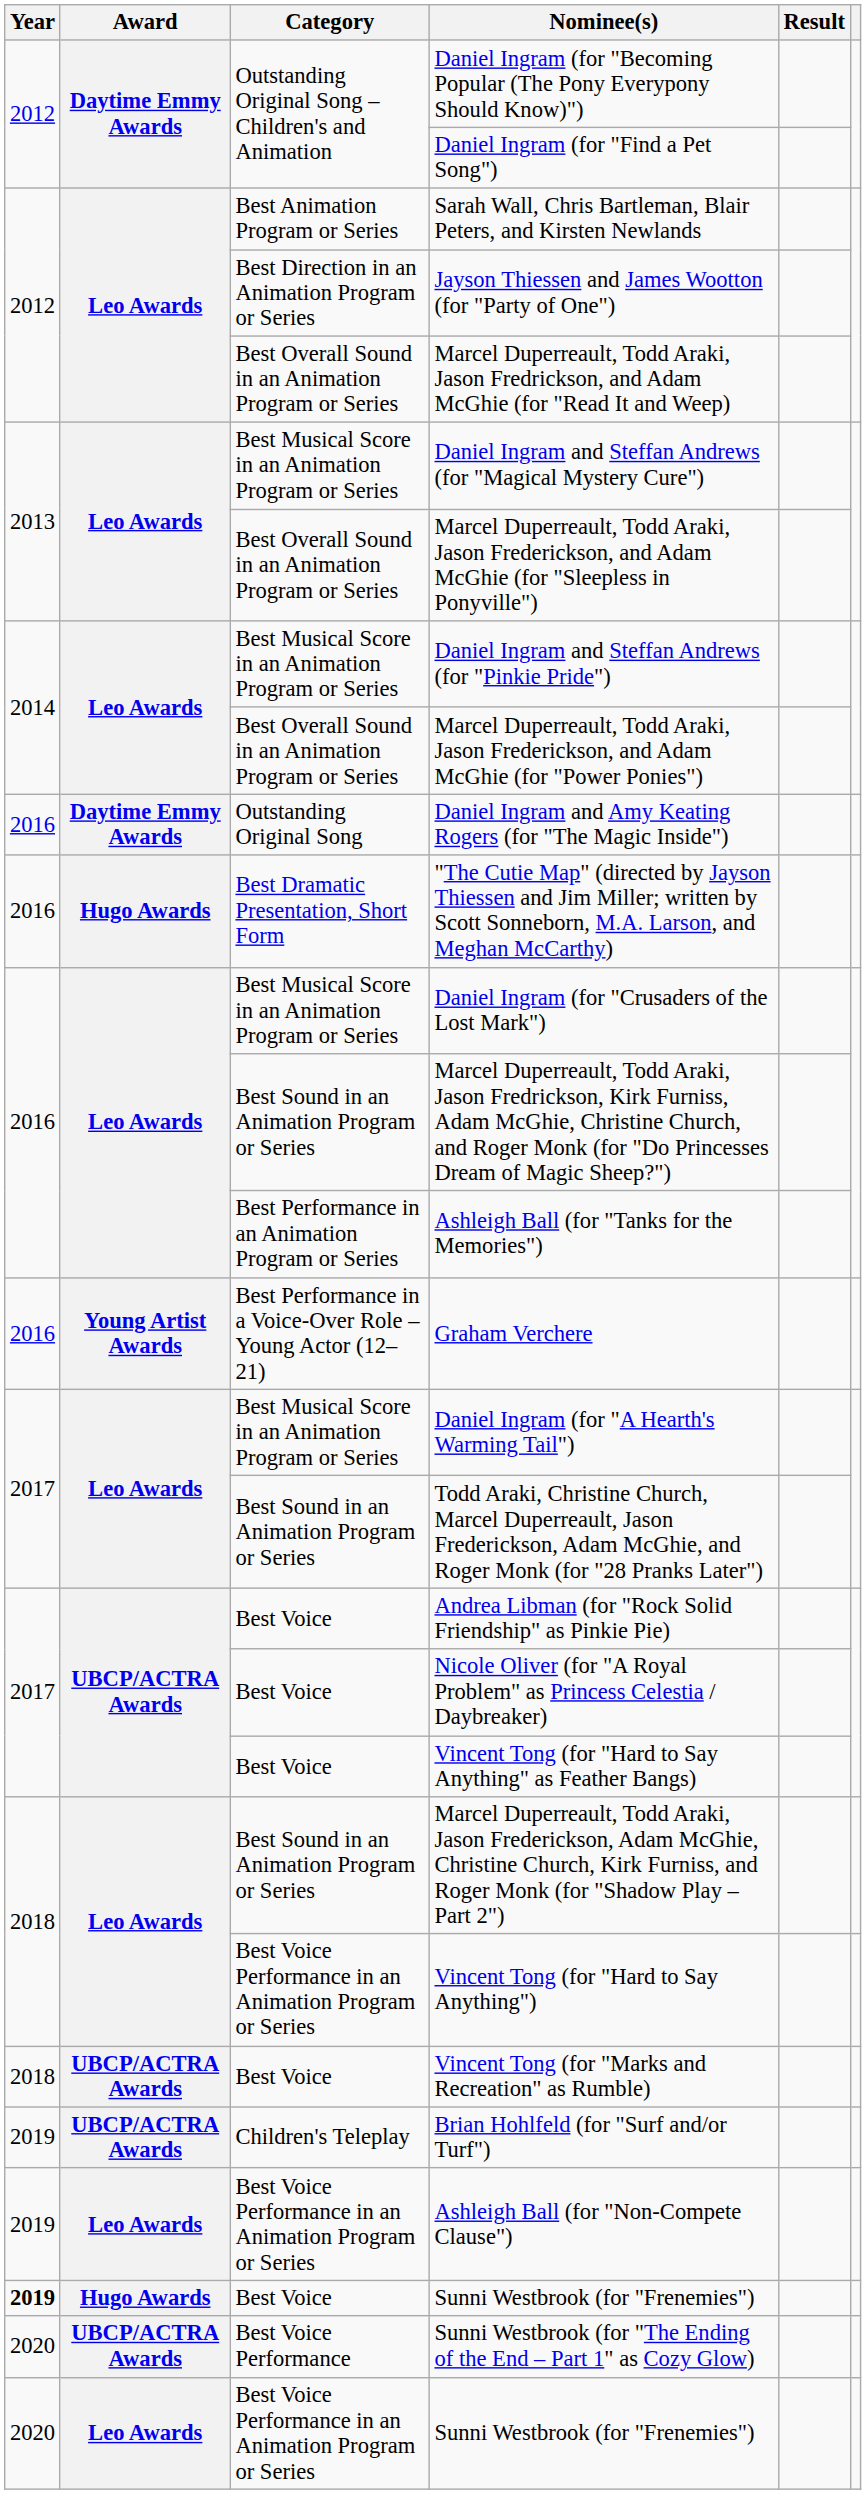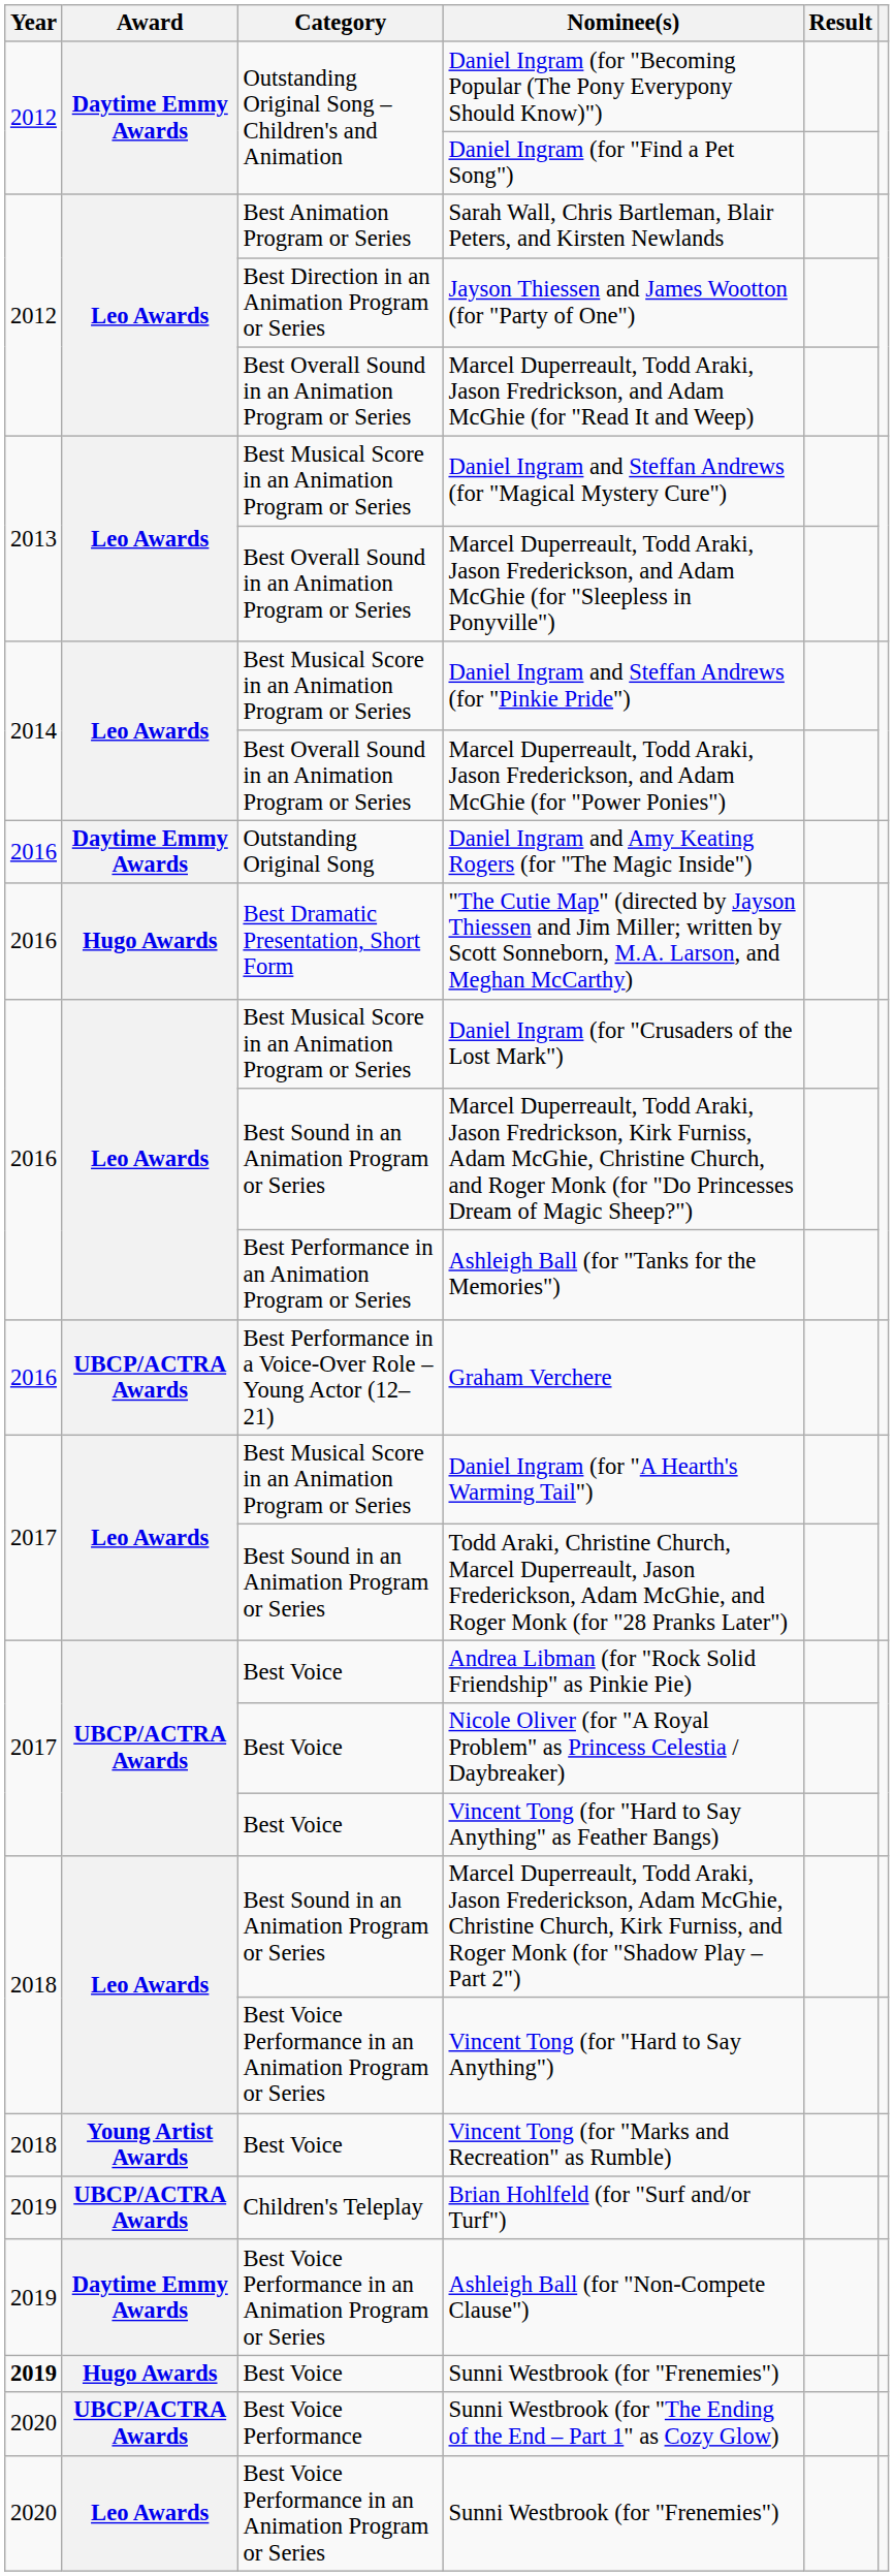Graham Verchere | Award: Young Artist Awards -> UBCP/ACTRA Awards
Vincent Tong (for "Marks and Recreation" as Rumble) | Award: UBCP/ACTRA Awards -> Young Artist Awards
Ashleigh Ball (for "Non-Compete Clause") | Award: Leo Awards -> Daytime Emmy Awards
